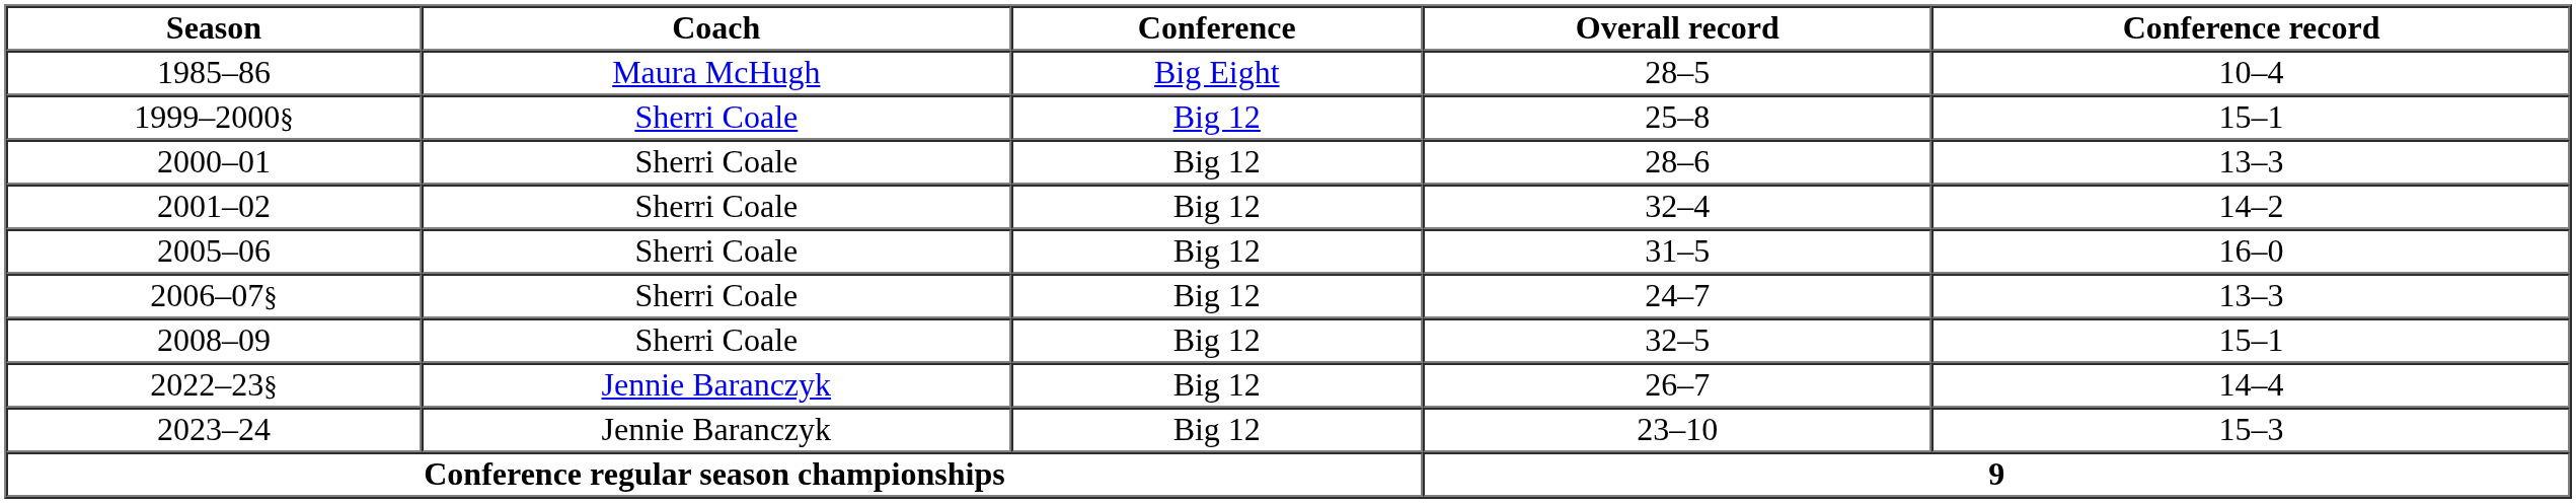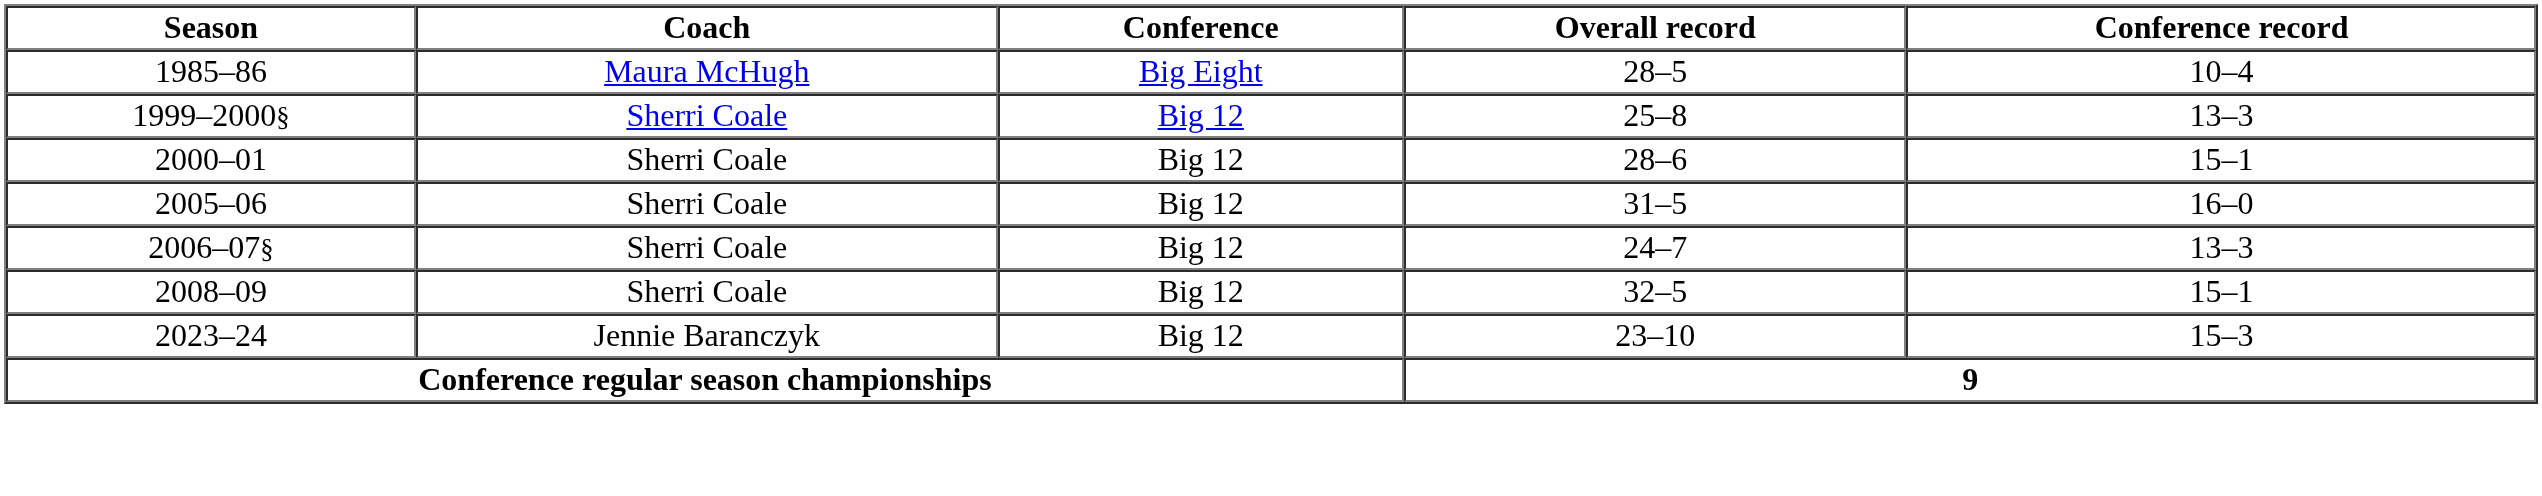1999–2000§ | Conference record: 15–1 -> 13–3
2000–01 | Conference record: 13–3 -> 15–1
- row: 2001–02 | Sherri Coale | Big 12 | 32–4 | 14–2
- row: 2022–23§ | Jennie Baranczyk | Big 12 | 26–7 | 14–4
